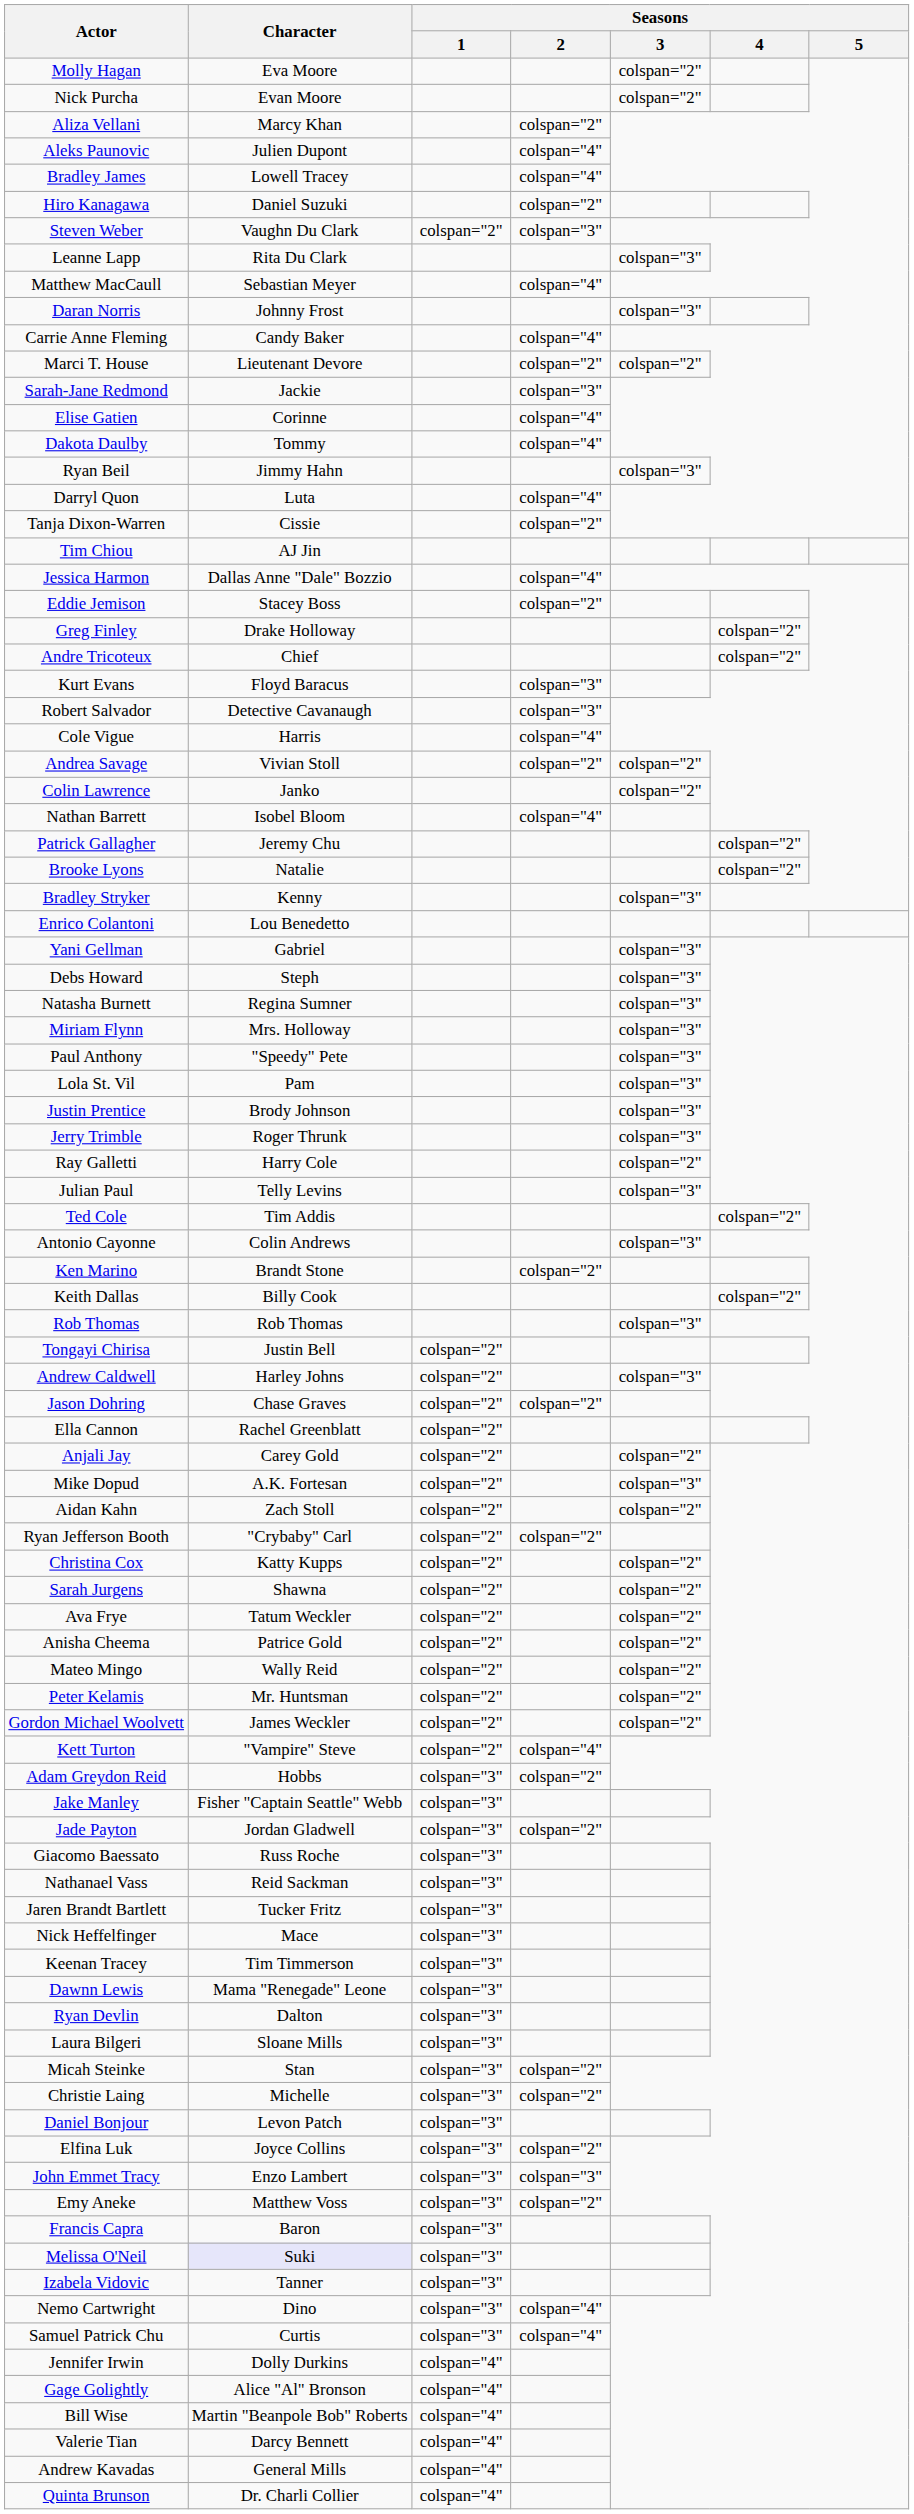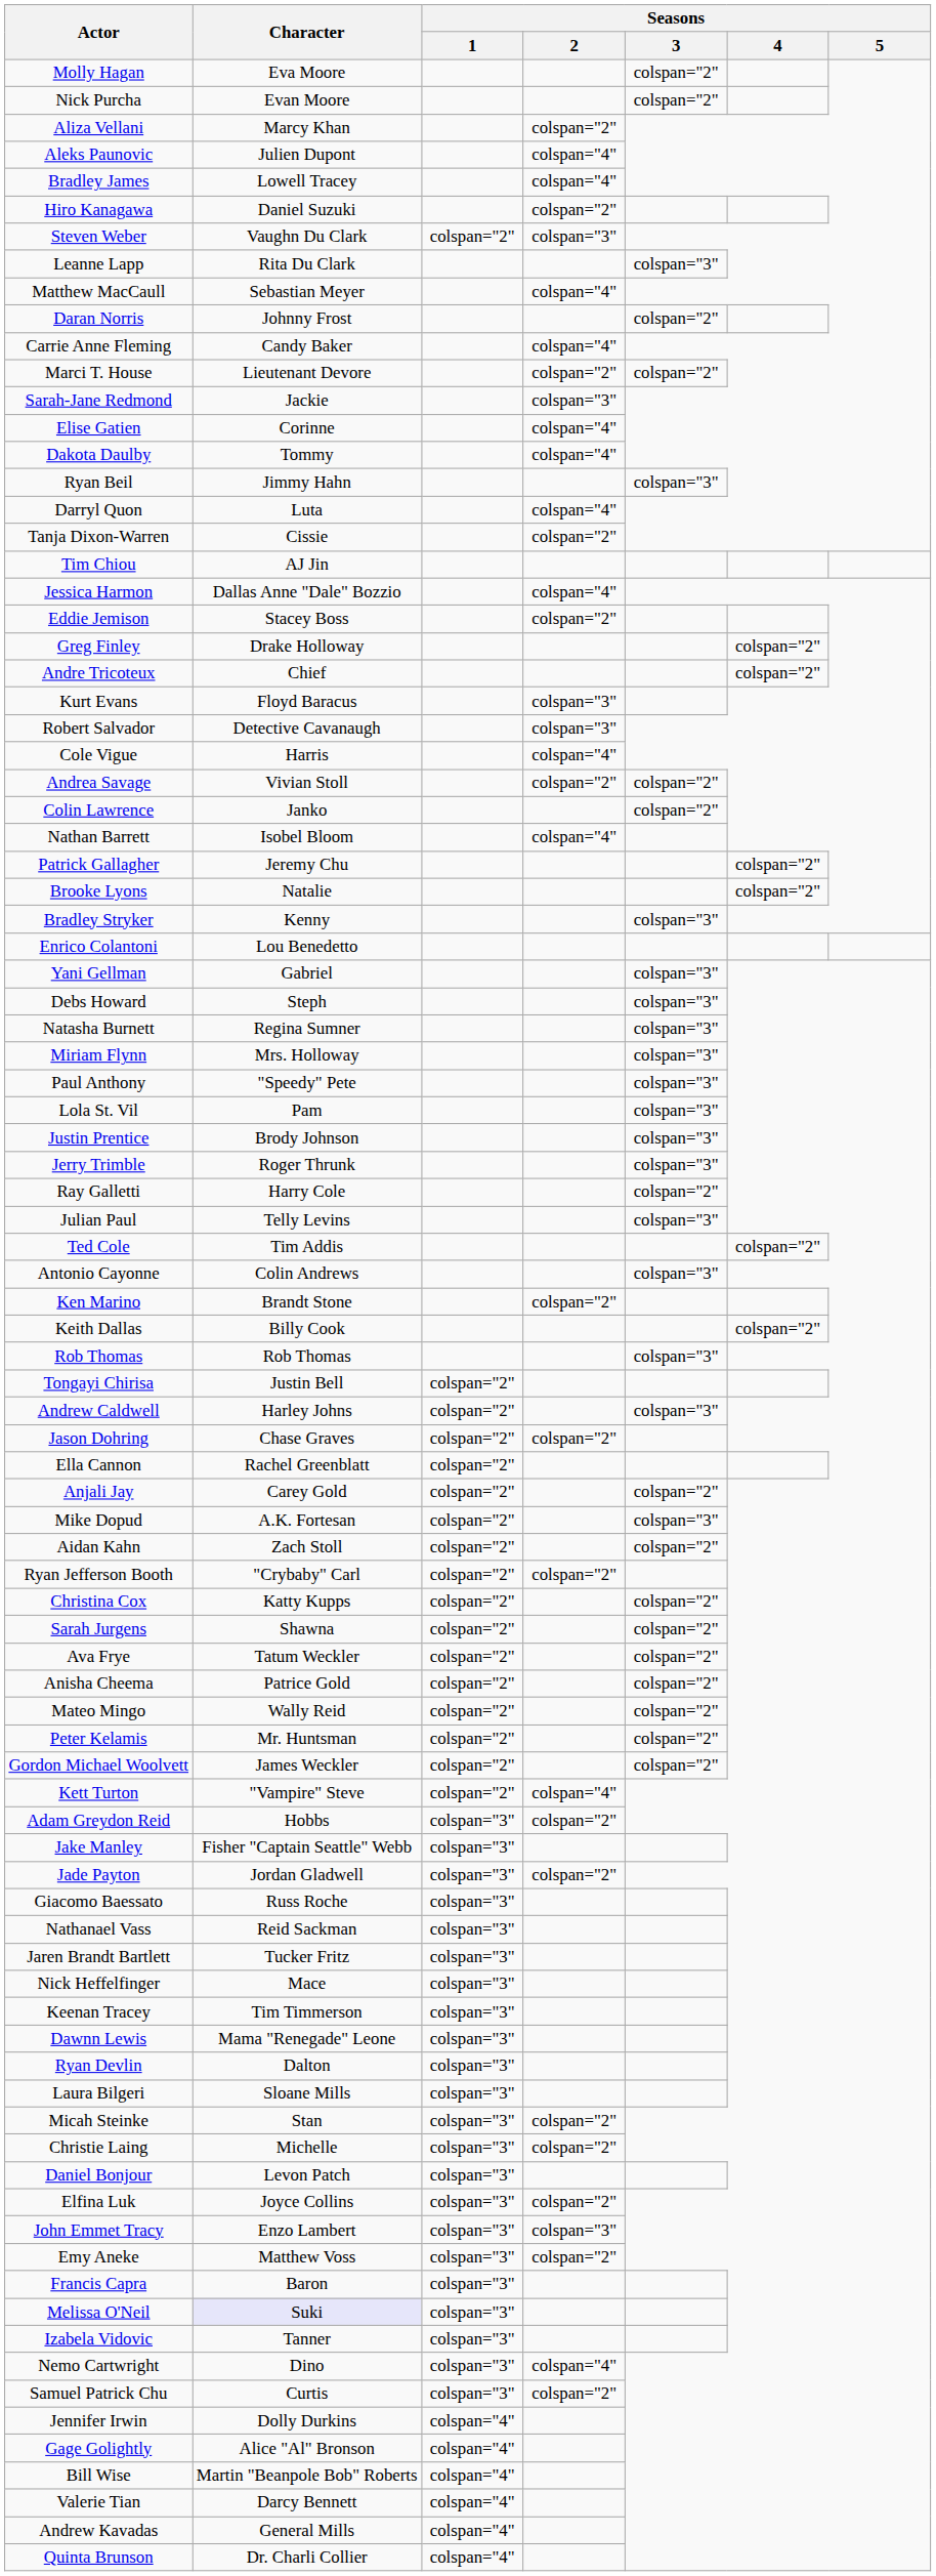Daran Norris | Seasons / 3: colspan="3" -> colspan="2"
Samuel Patrick Chu | Seasons / 2: colspan="4" -> colspan="2"
